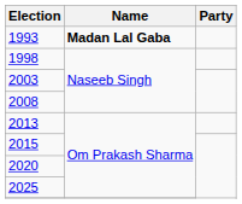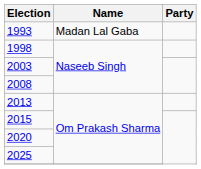1993 | Name: bold -> normal
